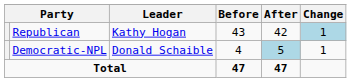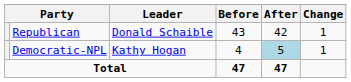Republican | Leader: Kathy Hogan -> Donald Schaible
Republican | Change: lightblue background -> no background
Democratic-NPL | Leader: Donald Schaible -> Kathy Hogan
